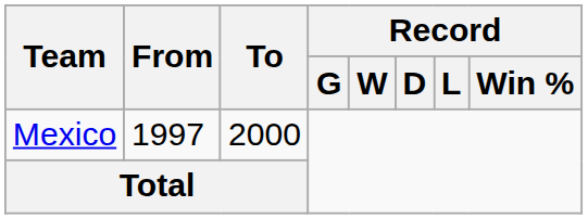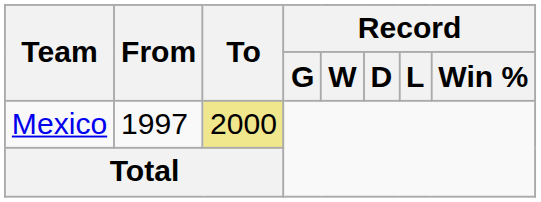Mexico | To: no background -> khaki background
